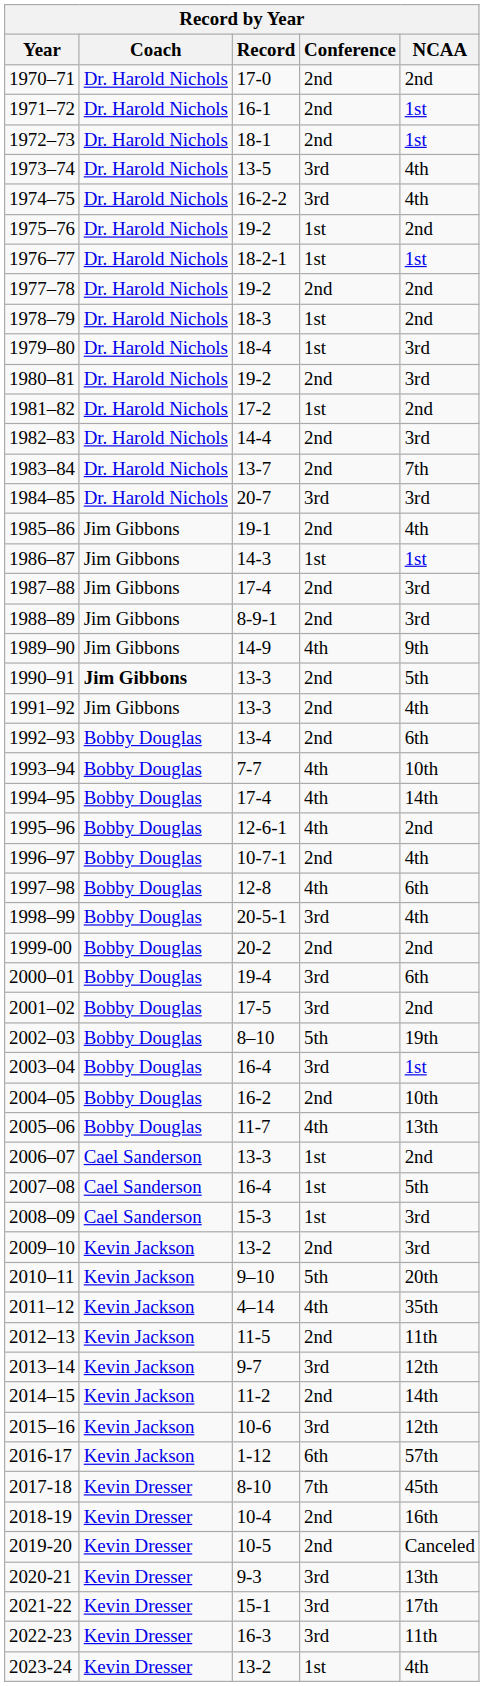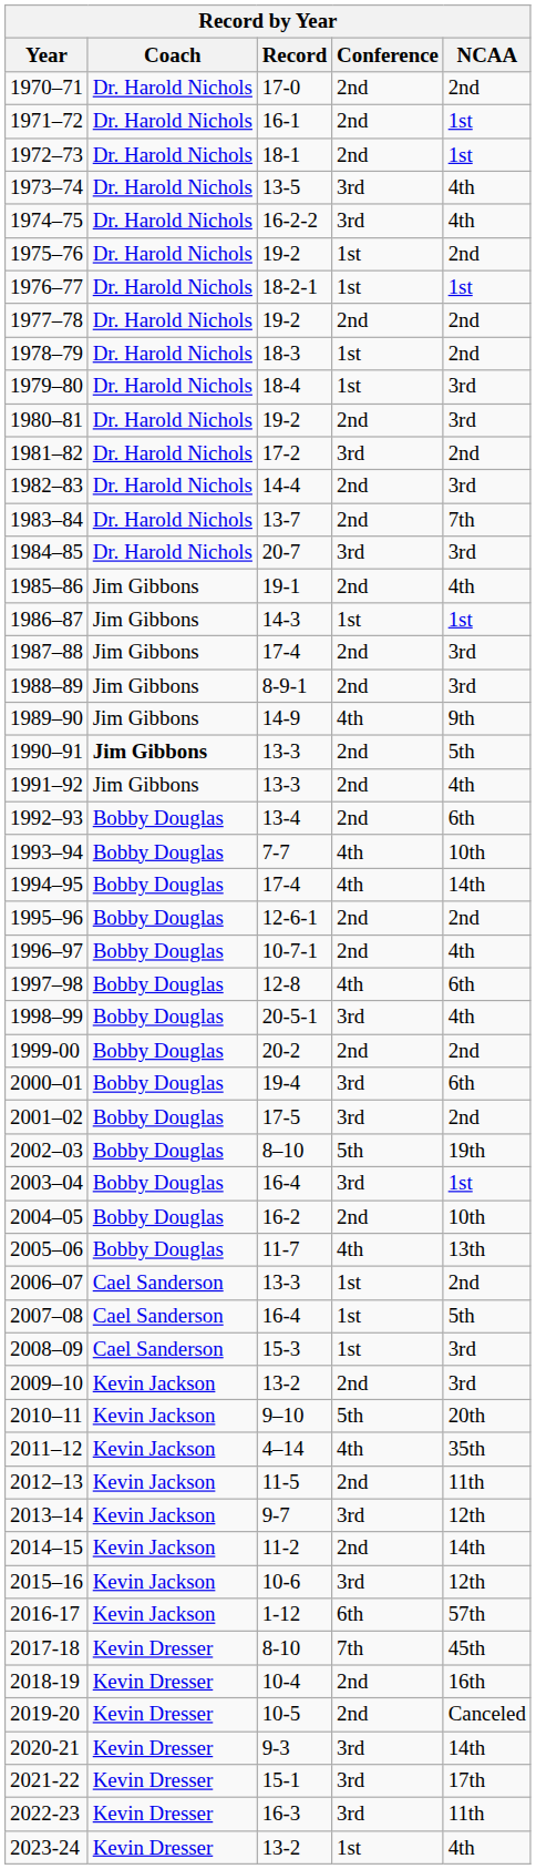1981–82 | Conference: 1st -> 3rd
1995–96 | Conference: 4th -> 2nd
2020-21 | NCAA: 13th -> 14th
